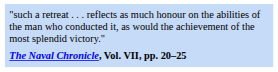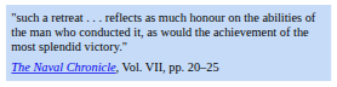row 2 | column 1: bold -> normal
